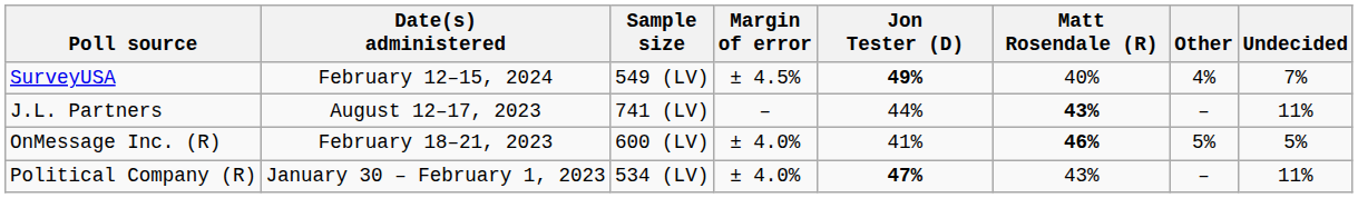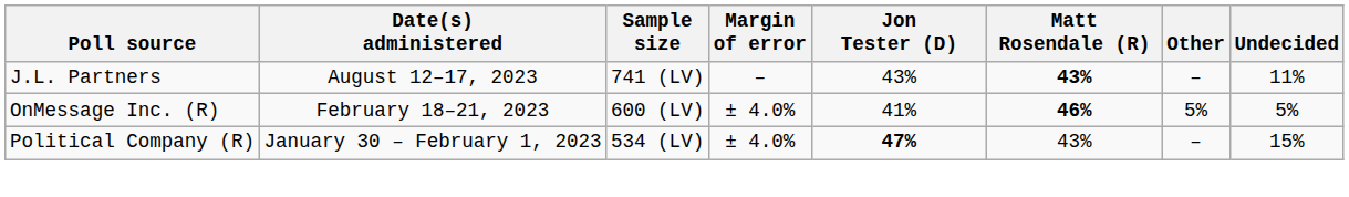- row: SurveyUSA | February 12–15, 2024 | 549 (LV) | ± 4.5% | 49% | 40% | 4% | 7%
J.L. Partners | Jon Tester (D): 44% -> 43%
Political Company (R) | Undecided: 11% -> 15%
